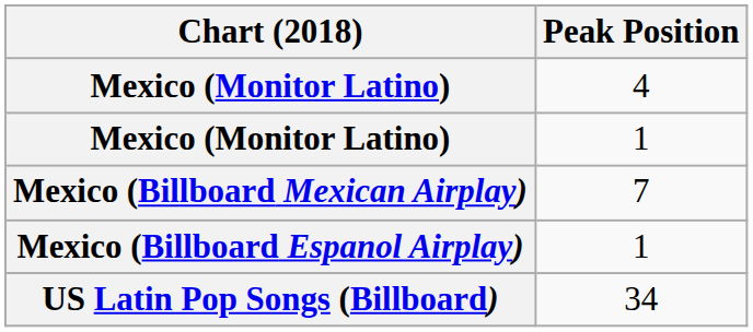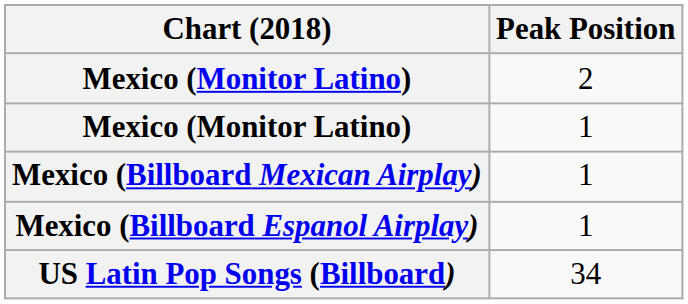row 2 | Peak Position: 4 -> 2
row 4 | Peak Position: 7 -> 1
